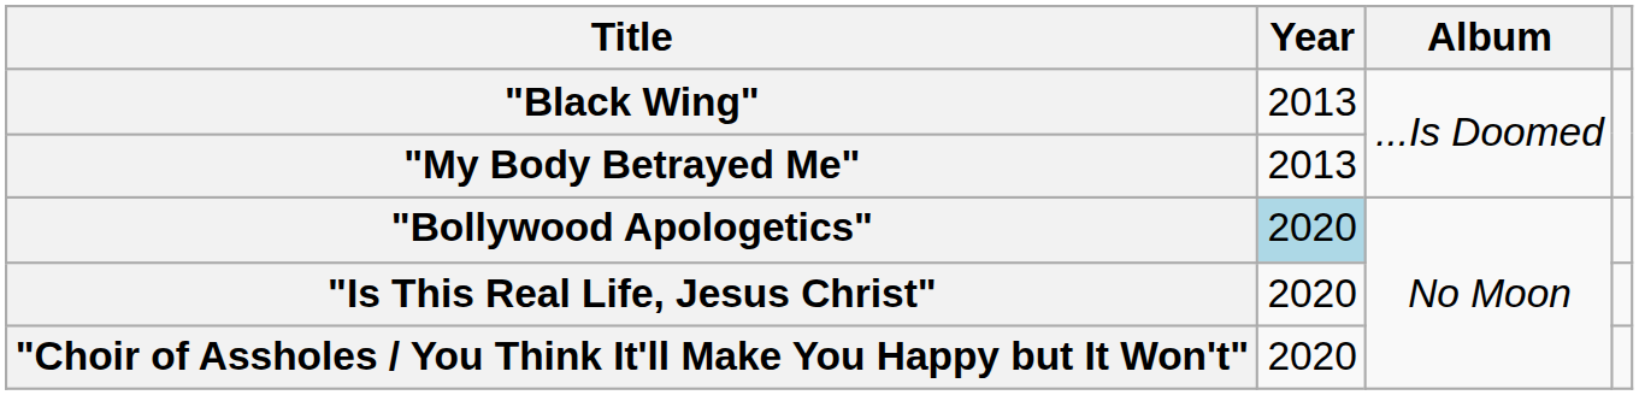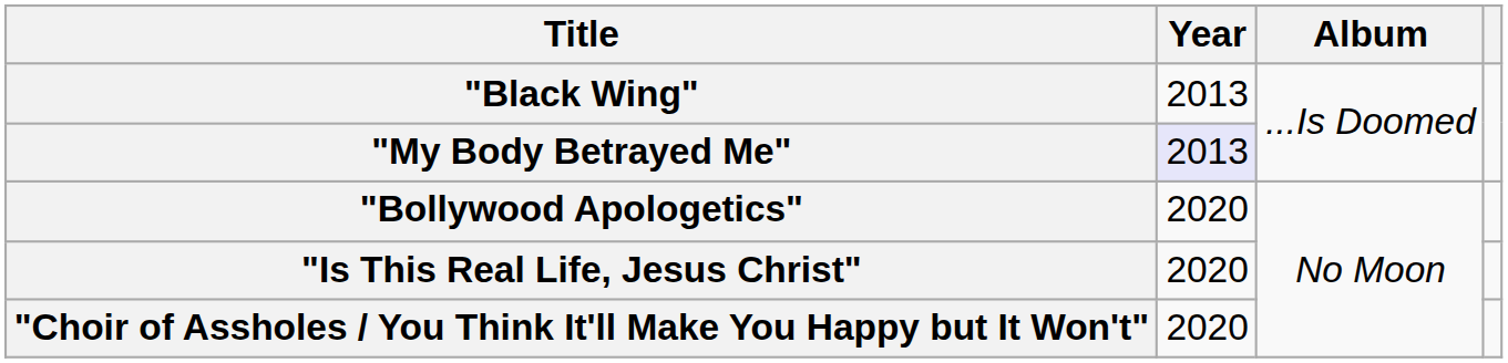"My Body Betrayed Me" | Year: no background -> lavender background
"Bollywood Apologetics" | Year: lightblue background -> no background
